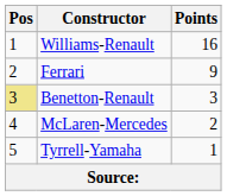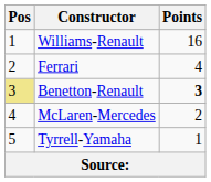Ferrari | Points: 9 -> 4
Benetton-Renault | Points: normal -> bold
